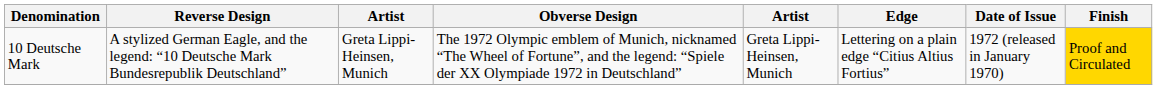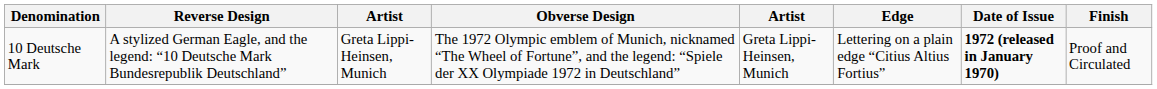10 Deutsche Mark | Date of Issue: normal -> bold
10 Deutsche Mark | Finish: gold background -> no background
